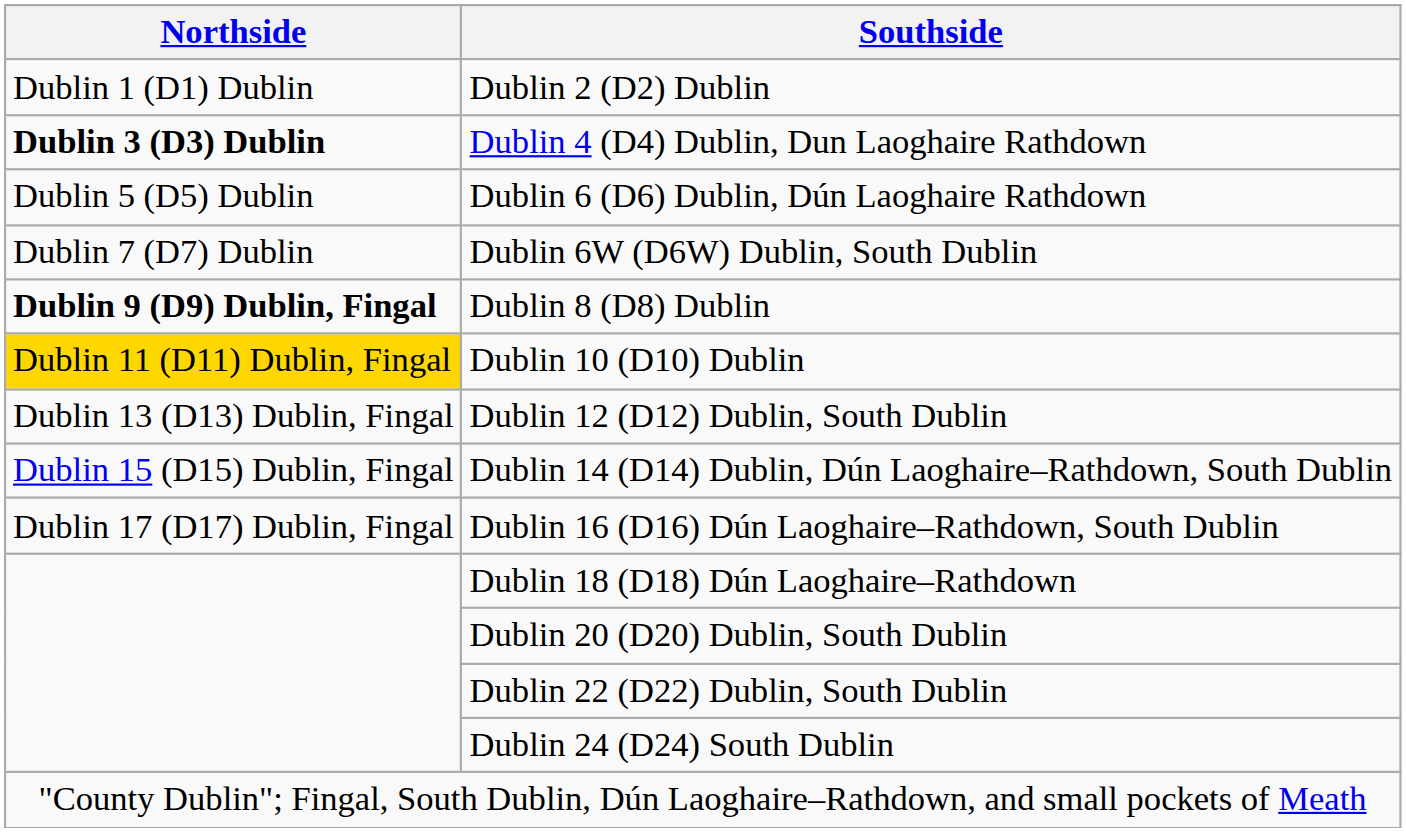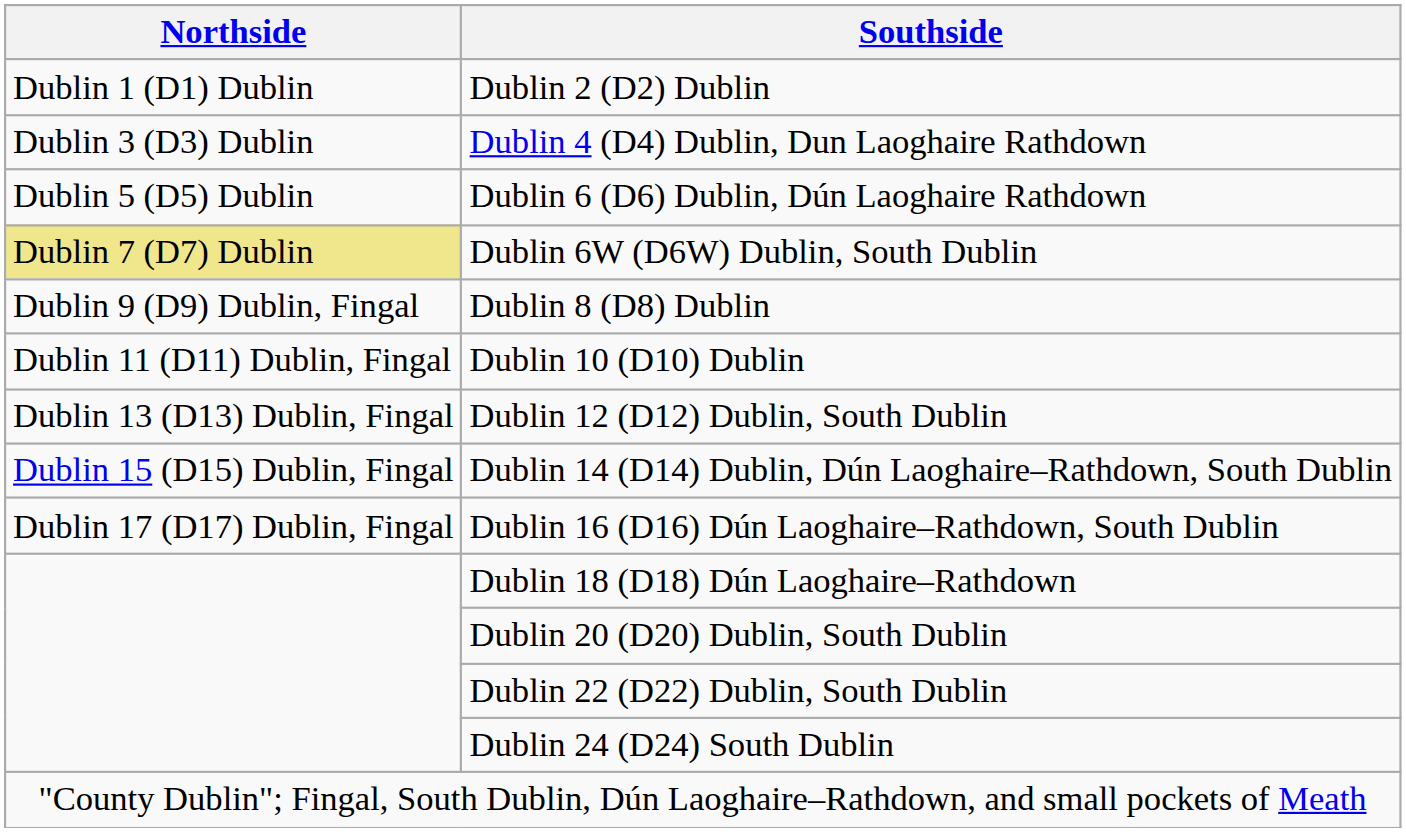Dublin 4 (D4) Dublin, Dun Laoghaire Rathdown | Northside: bold -> normal
Dublin 6W (D6W) Dublin, South Dublin | Northside: no background -> khaki background
Dublin 8 (D8) Dublin | Northside: bold -> normal
Dublin 10 (D10) Dublin | Northside: gold background -> no background
